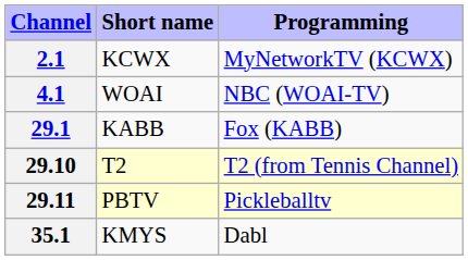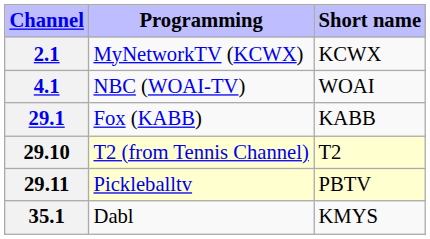columns swapped: Short name <-> Programming
